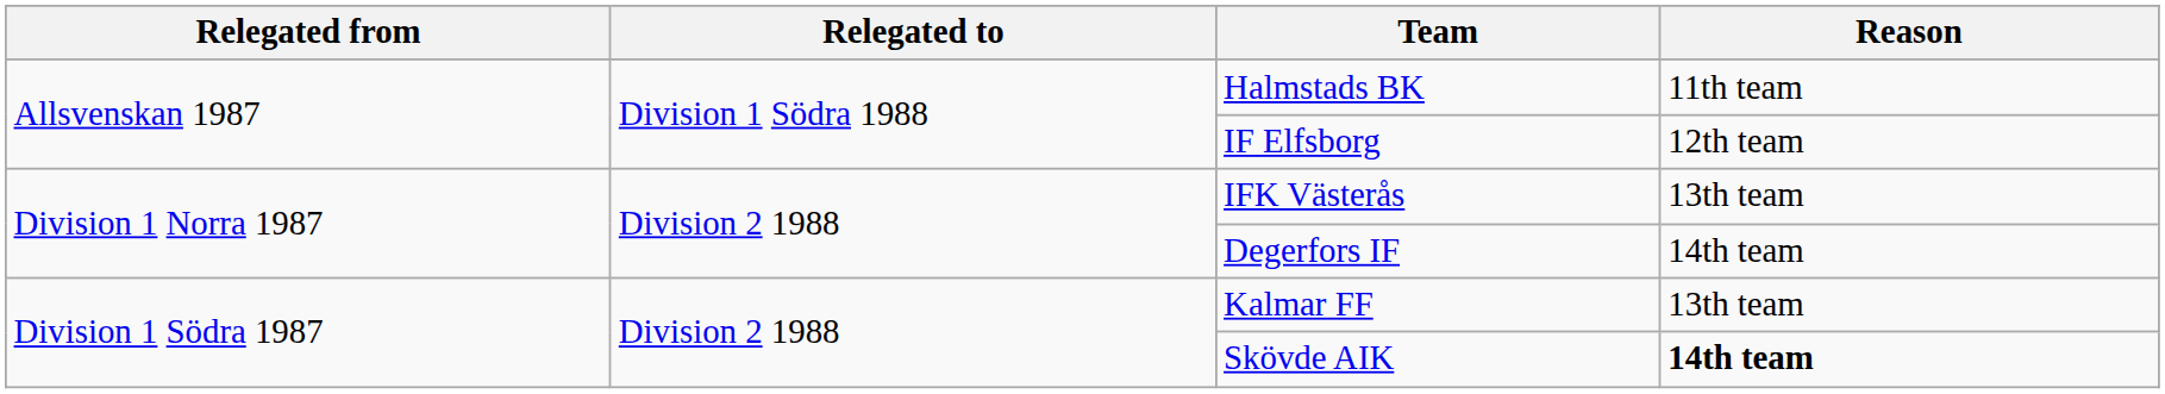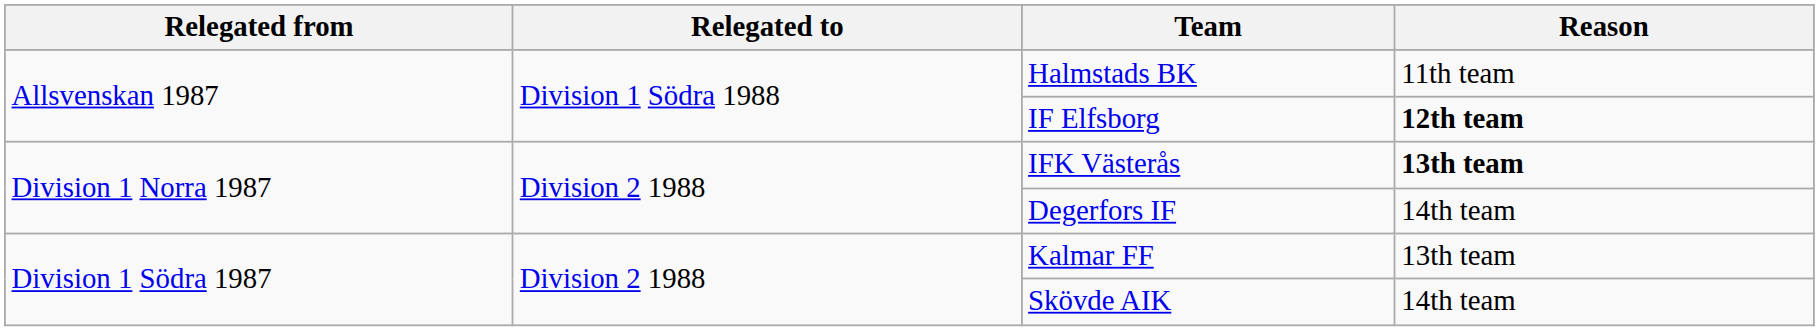IF Elfsborg | Reason: normal -> bold
IFK Västerås | Reason: normal -> bold
Skövde AIK | Reason: bold -> normal
